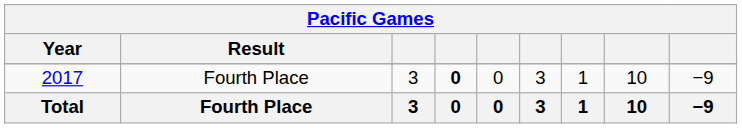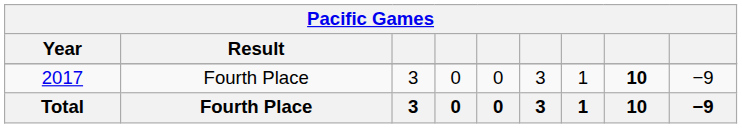2017 / Fourth Place | column 4: bold -> normal
2017 / Fourth Place | column 8: normal -> bold
